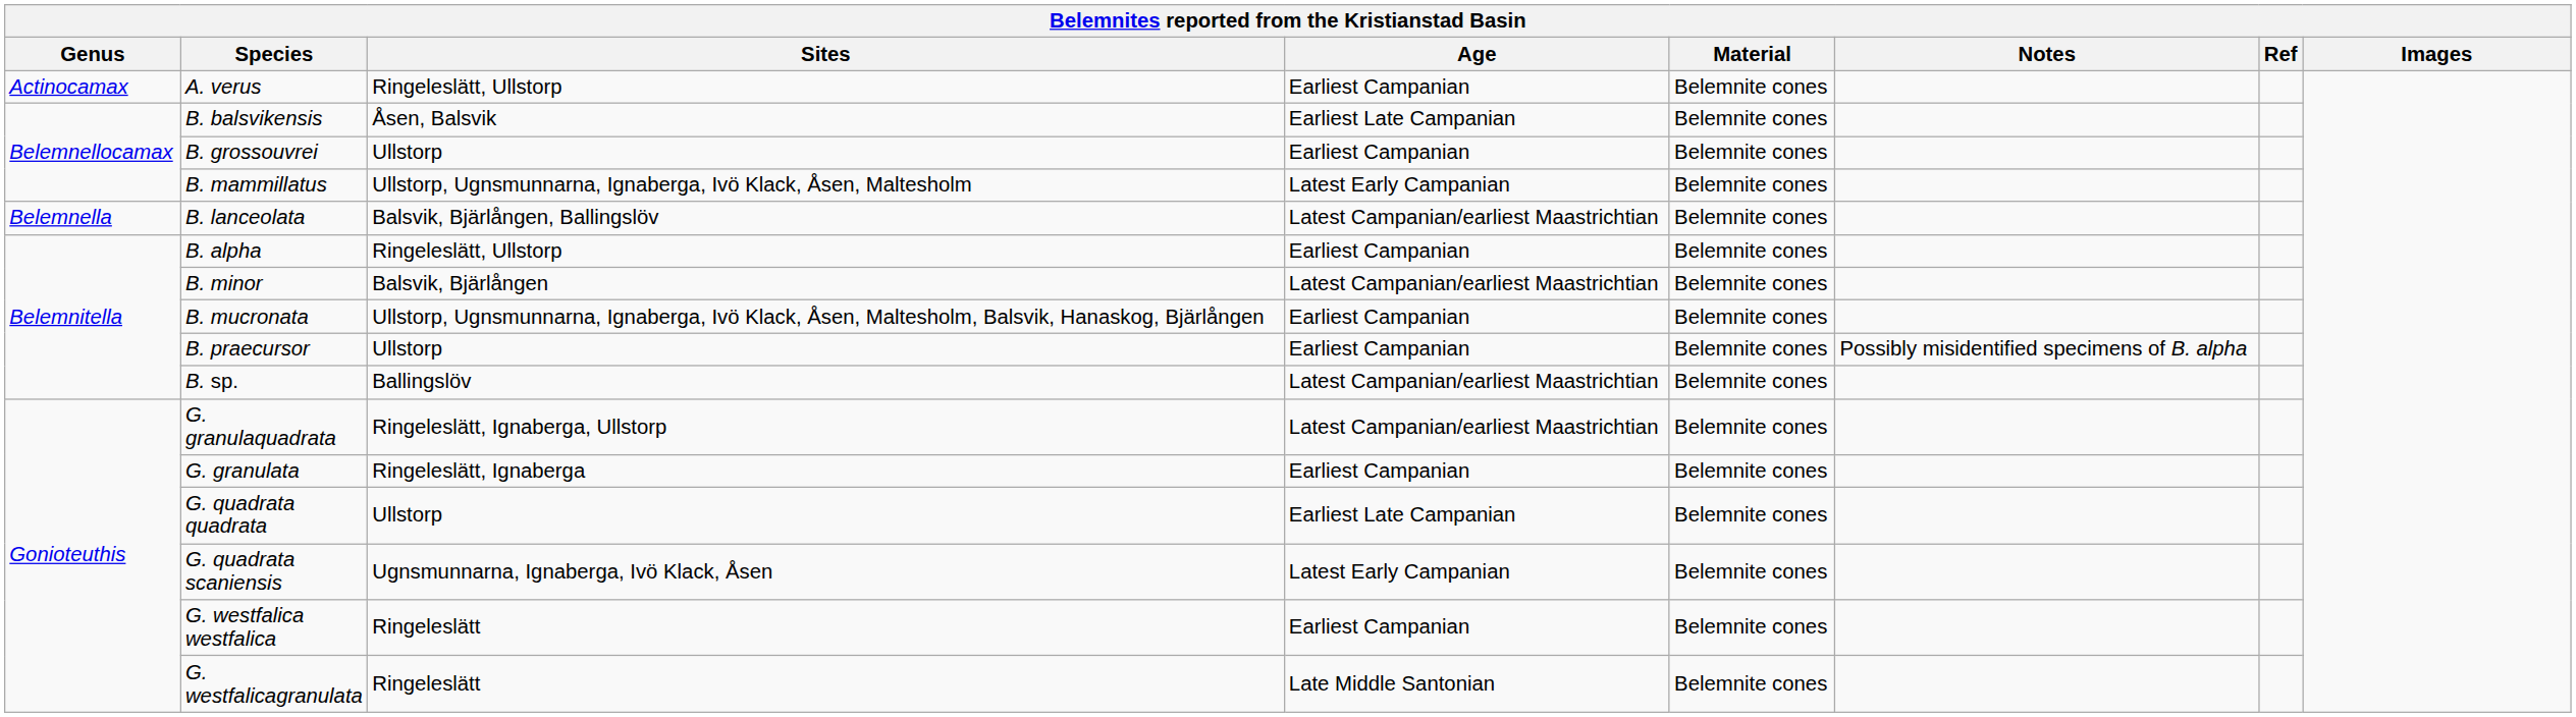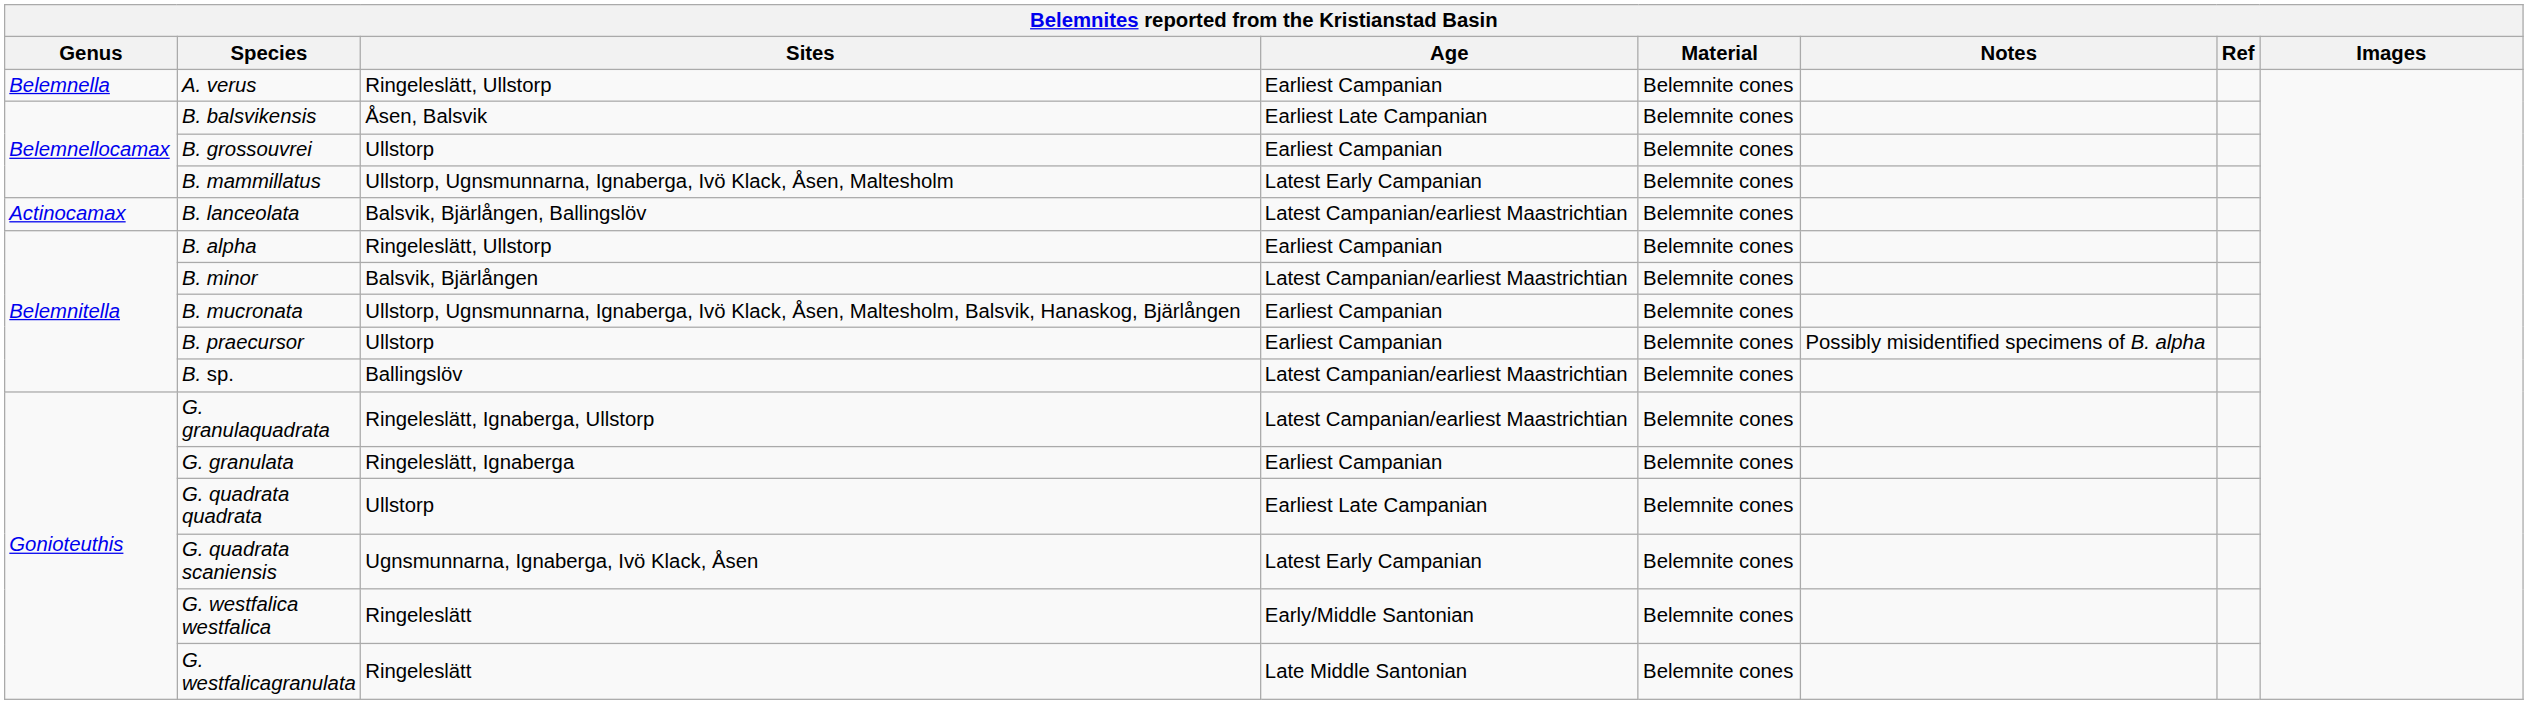A. verus | Genus: Actinocamax -> Belemnella
B. lanceolata | Genus: Belemnella -> Actinocamax
G. westfalica westfalica | Age: Earliest Campanian -> Early/Middle Santonian
